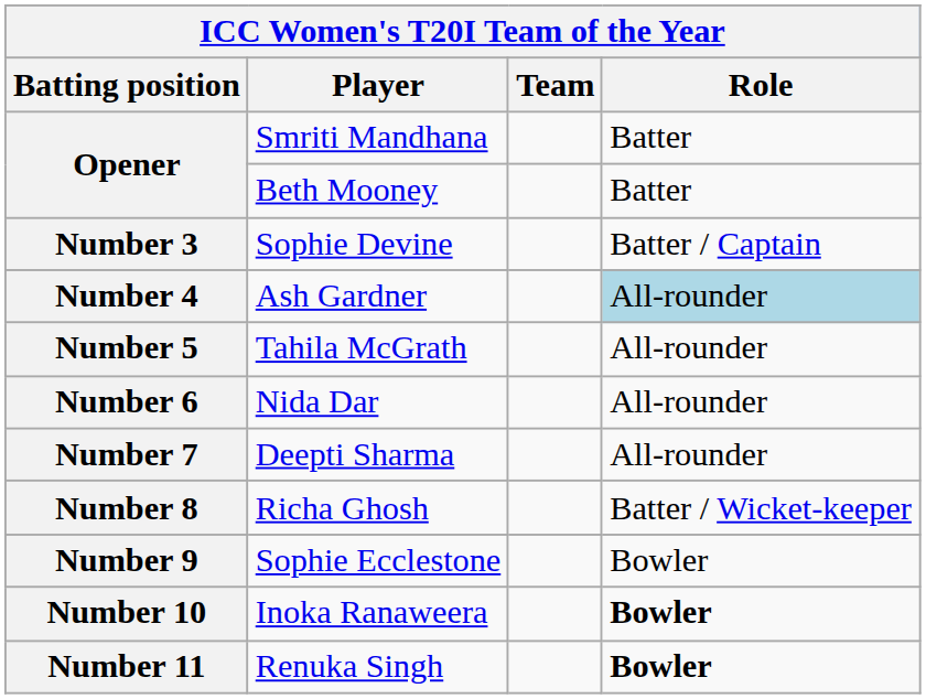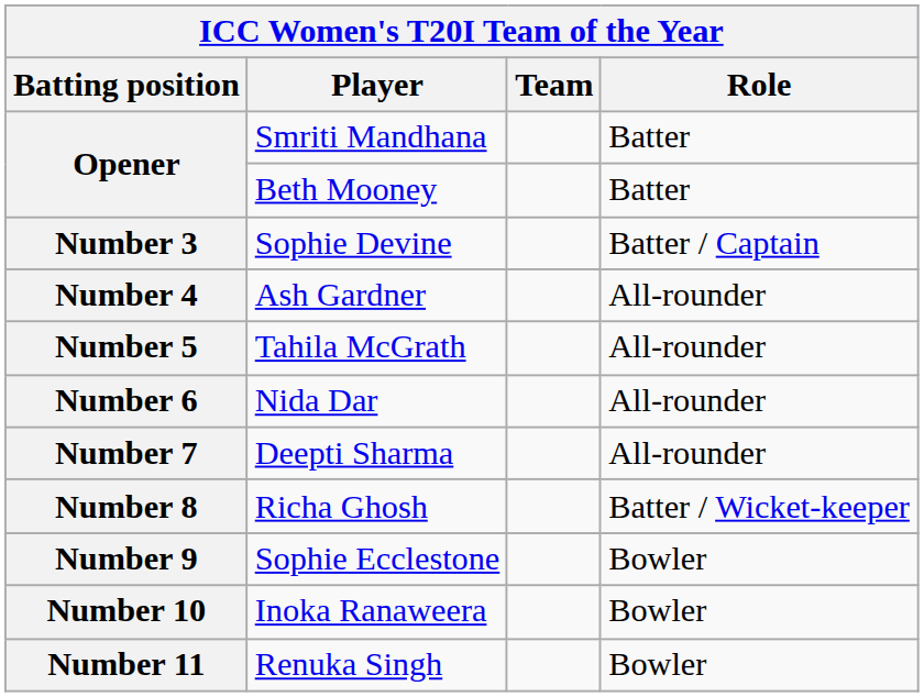Number 4 | Role: lightblue background -> no background
Number 10 | Role: bold -> normal
Number 11 | Role: bold -> normal
